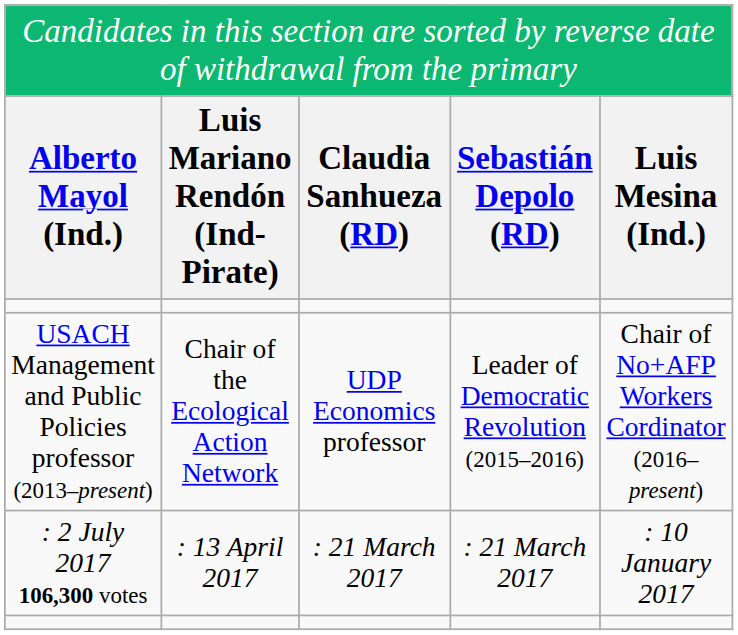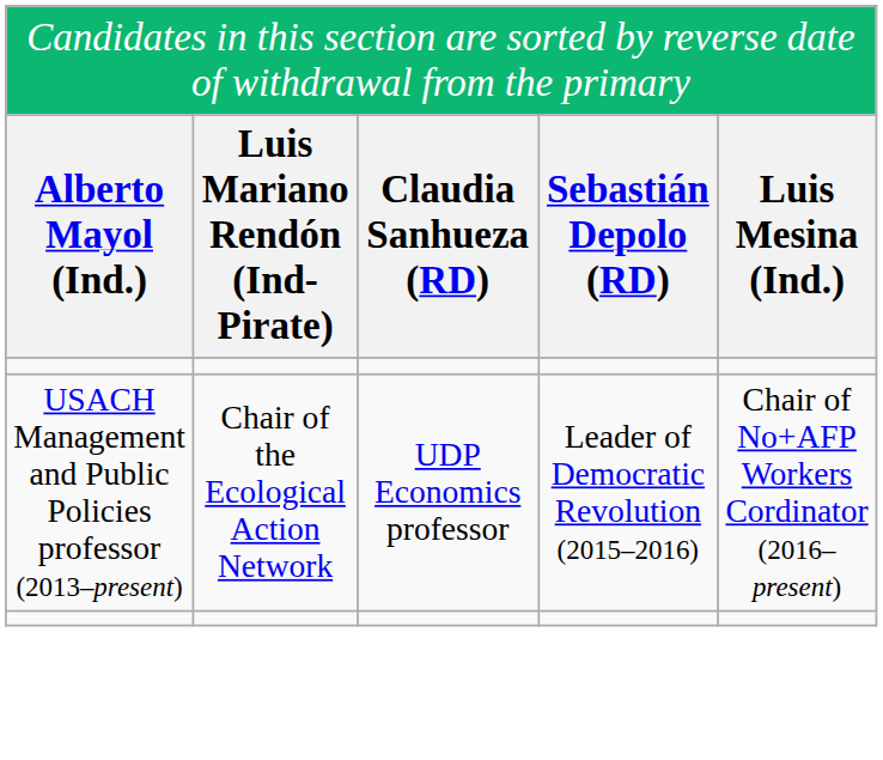- row: : 2 July 2017 106,300 votes | : 13 April 2017 | : 21 March 2017 | : 21 March 2017 | : 10 January 2017
